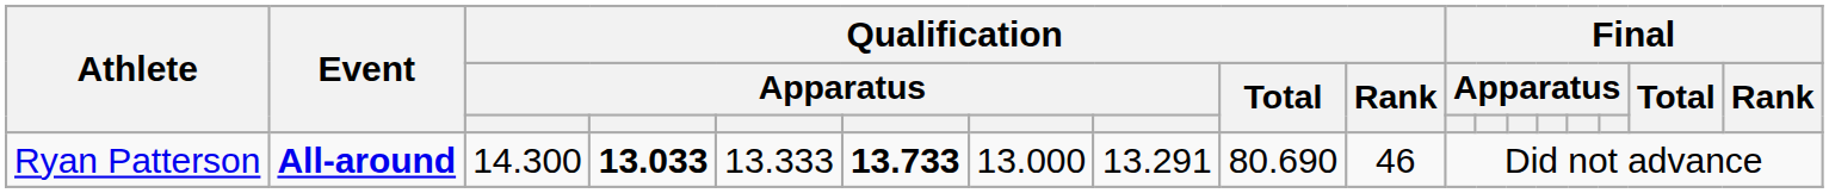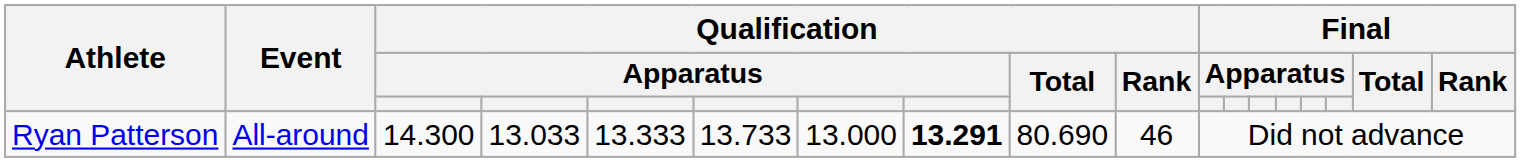row 4 | Event: bold -> normal
row 4 | column 4: bold -> normal
row 4 | column 6: bold -> normal
row 4 | column 8: normal -> bold
